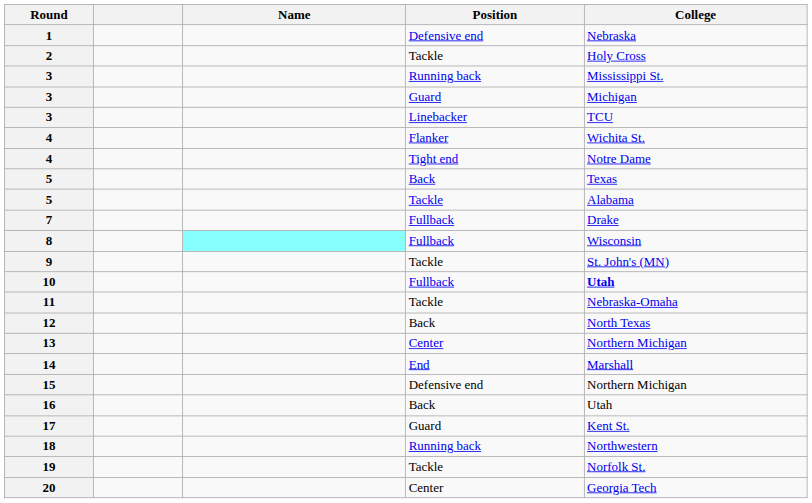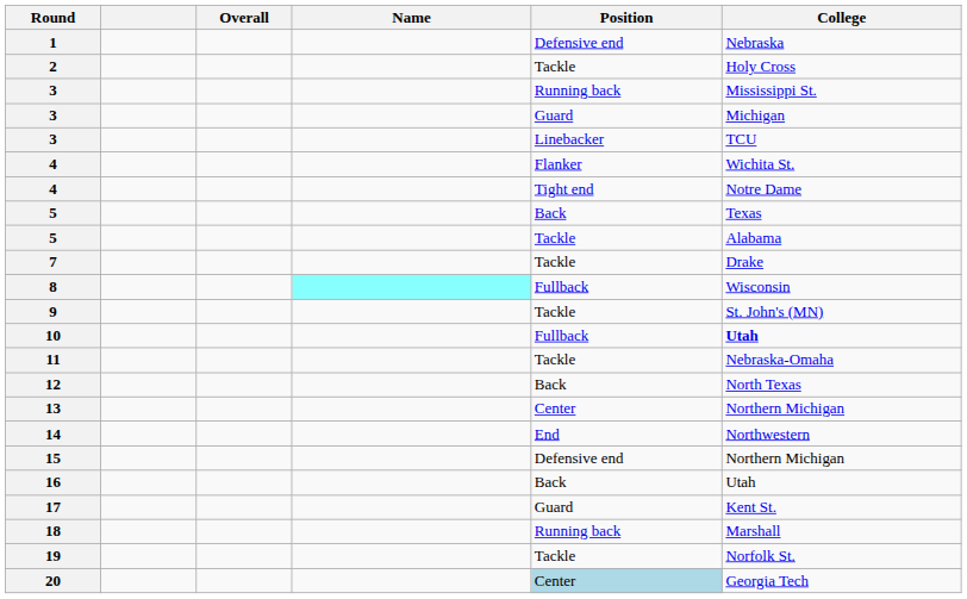+ column: Overall
7 | Position: Fullback -> Tackle
14 | College: Marshall -> Northwestern
18 | College: Northwestern -> Marshall
20 | Position: no background -> lightblue background
